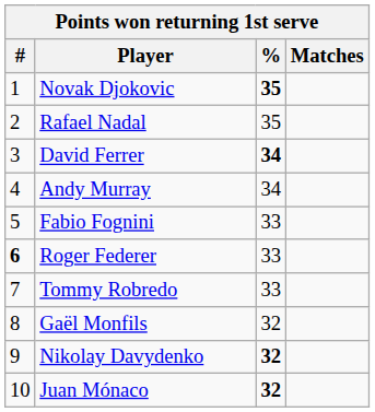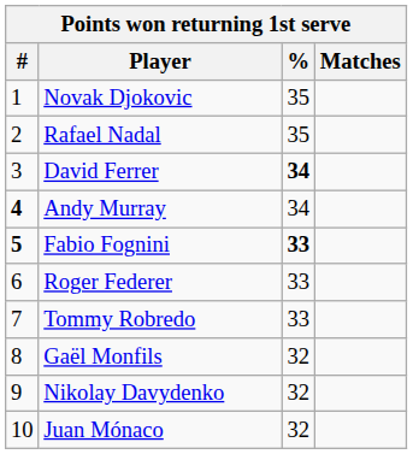Novak Djokovic | %: bold -> normal
Andy Murray | #: normal -> bold
Fabio Fognini | #: normal -> bold
Fabio Fognini | %: normal -> bold
Roger Federer | #: bold -> normal
Nikolay Davydenko | %: bold -> normal
Juan Mónaco | %: bold -> normal
